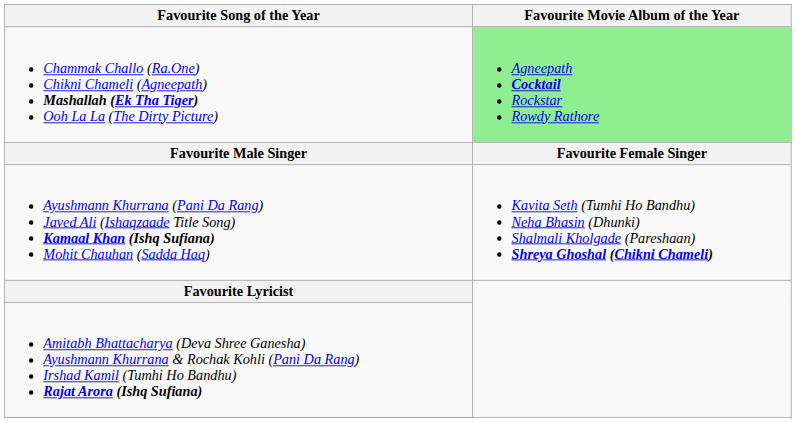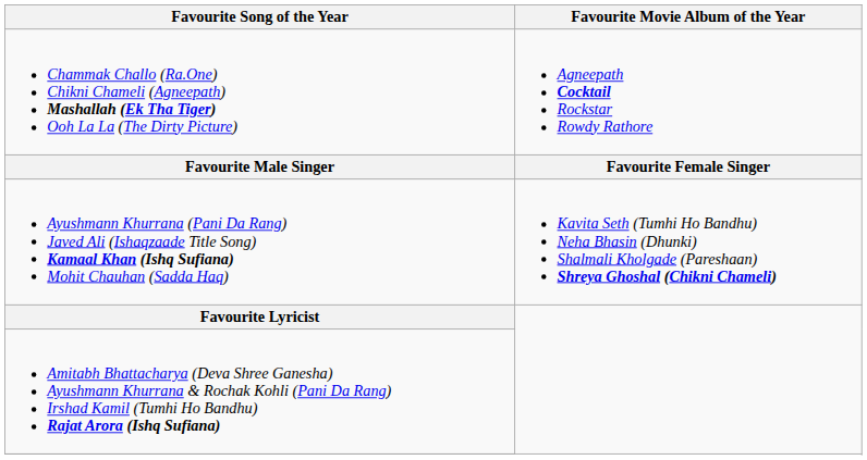row 2 | Favourite Movie Album of the Year: lightgreen background -> no background
